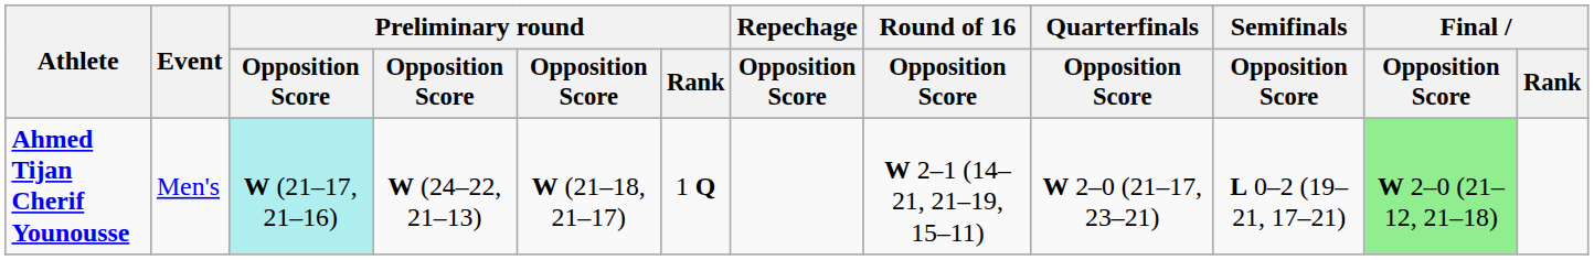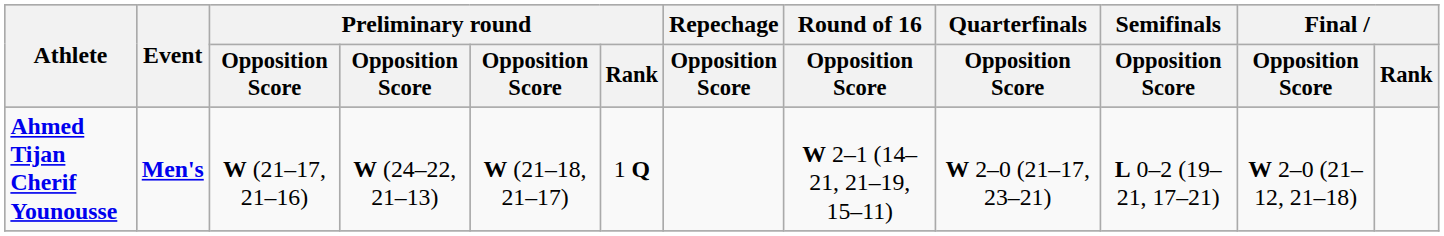Ahmed Tijan Cherif Younousse | Event: normal -> bold
Ahmed Tijan Cherif Younousse | column 3: paleturquoise background -> no background
Ahmed Tijan Cherif Younousse | Final / Opposition Score: lightgreen background -> no background
